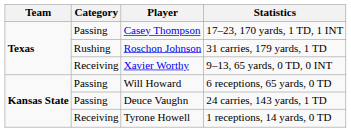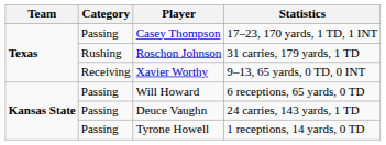Tyrone Howell | Category: Receiving -> Passing
